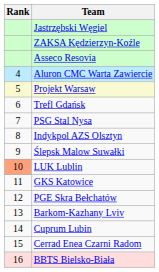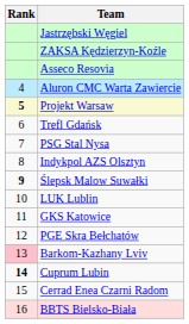Projekt Warsaw | Rank: normal -> bold
Ślepsk Malow Suwałki | Rank: normal -> bold
LUK Lublin | Rank: lightsalmon background -> no background
Barkom-Kazhany Lviv | Rank: no background -> pink background
Cuprum Lubin | Rank: normal -> bold
